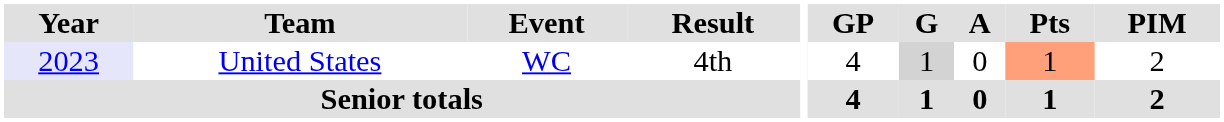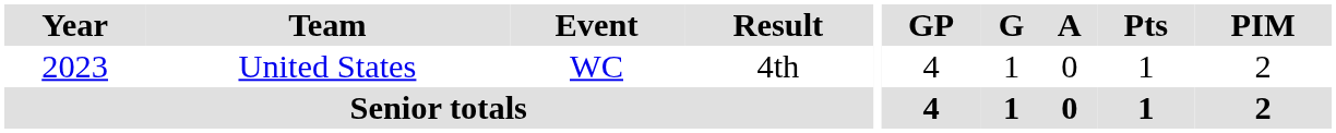United States | Year: lavender background -> no background
United States | G: lightgrey background -> no background
United States | Pts: lightsalmon background -> no background
